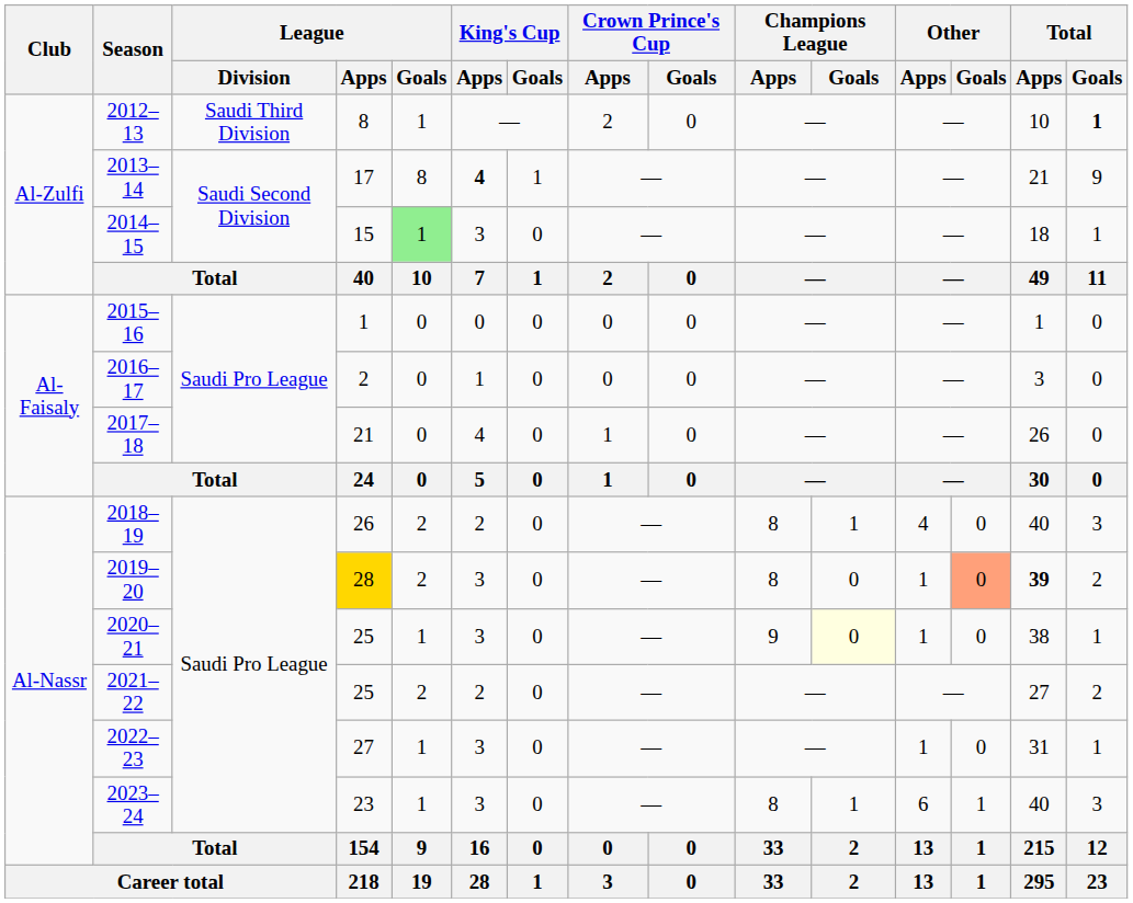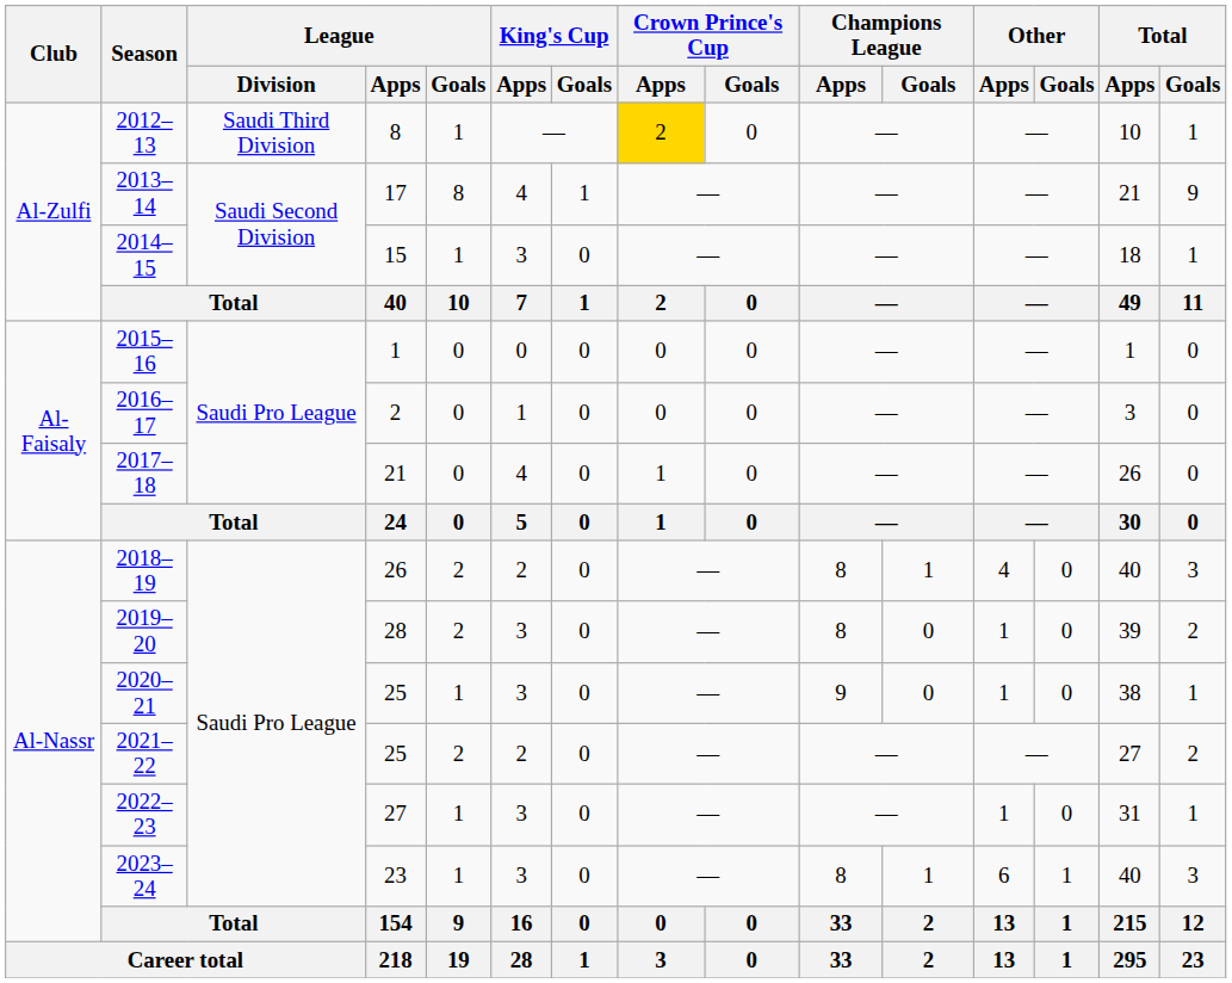2012–13 | Crown Prince's Cup / Apps: no background -> gold background
2012–13 | Total / Goals: bold -> normal
2013–14 | King's Cup / Apps: bold -> normal
2014–15 | League / Goals: lightgreen background -> no background
2019–20 | League / Apps: gold background -> no background
2019–20 | Other / Goals: lightsalmon background -> no background
2019–20 | Total / Apps: bold -> normal
2020–21 | Champions League / Goals: lightyellow background -> no background
